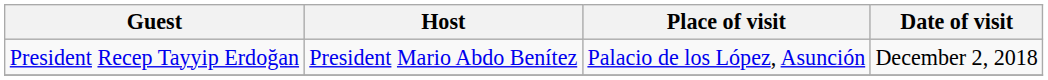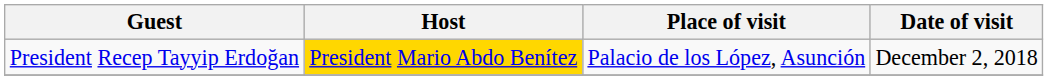President Recep Tayyip Erdoğan | Host: no background -> gold background
